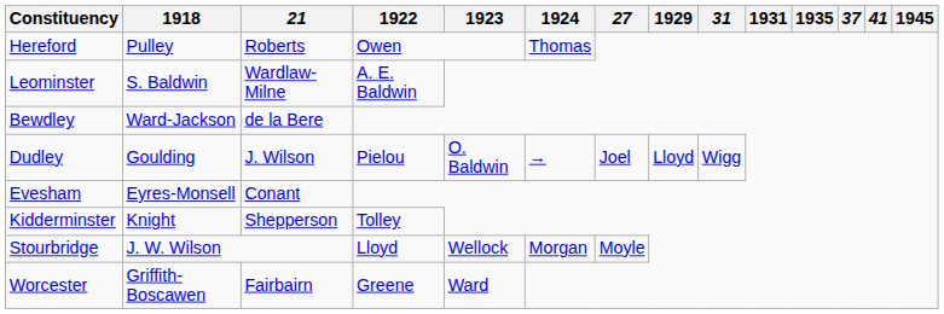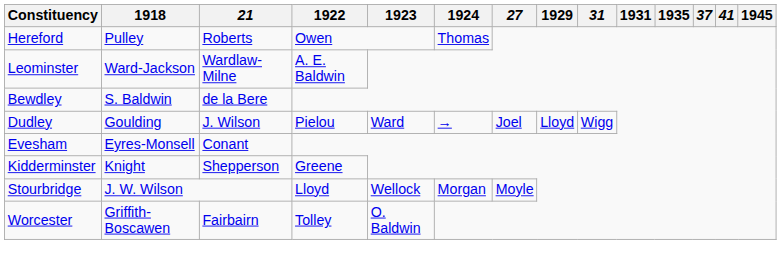Leominster | 1918: S. Baldwin -> Ward-Jackson
Bewdley | 1918: Ward-Jackson -> S. Baldwin
Dudley | 1923: O. Baldwin -> Ward
Kidderminster | 1922: Tolley -> Greene
Worcester | 1922: Greene -> Tolley
Worcester | 1923: Ward -> O. Baldwin
